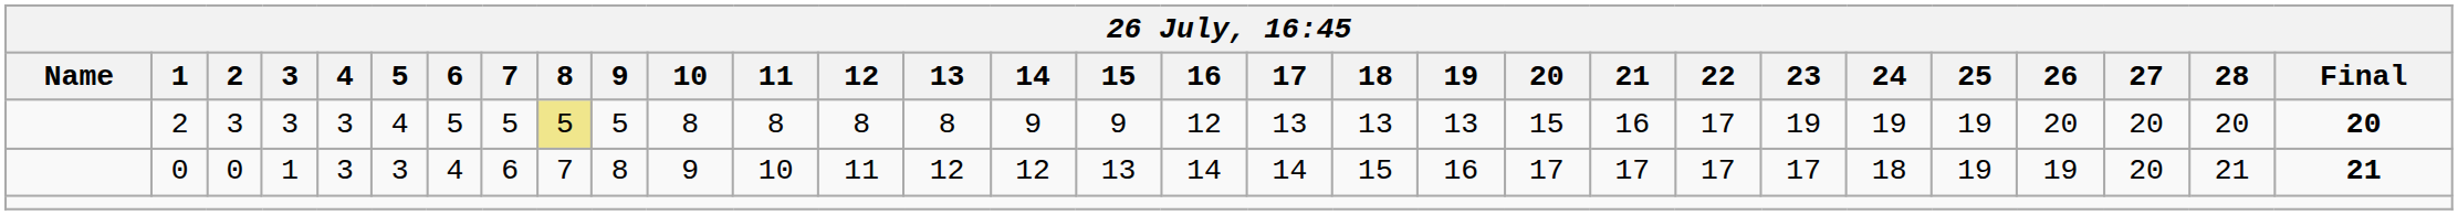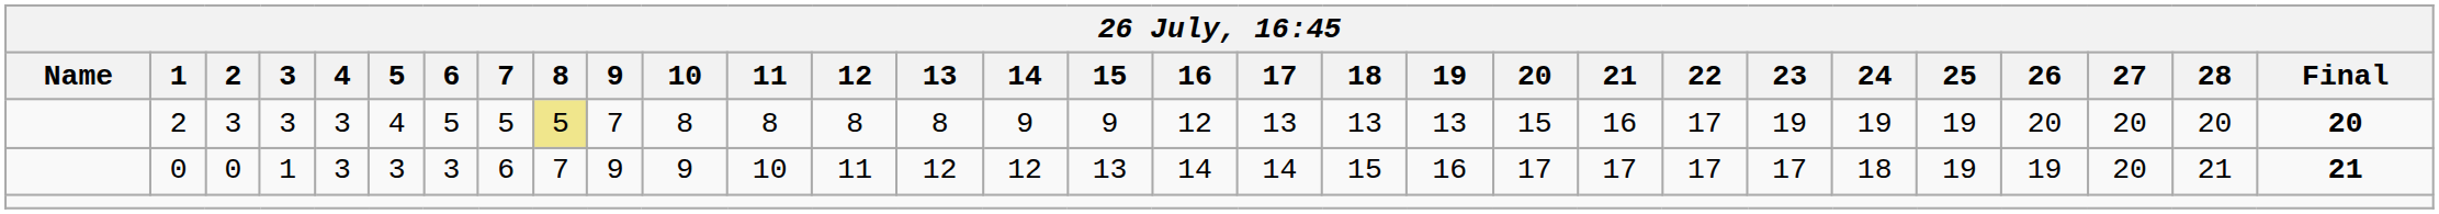row 3 | 9: 5 -> 7
row 4 | 6: 4 -> 3
row 4 | 9: 8 -> 9
